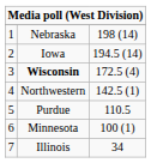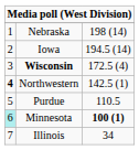Northwestern | column 1: normal -> bold
Minnesota | column 1: no background -> paleturquoise background
Minnesota | column 3: normal -> bold
